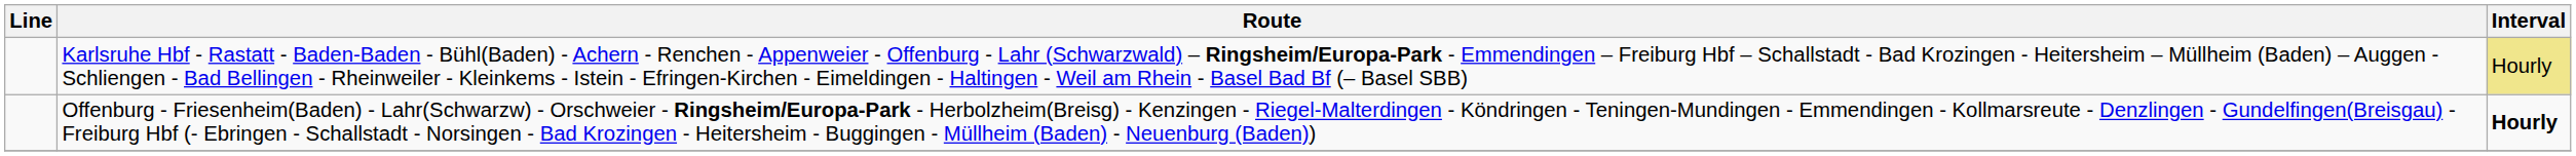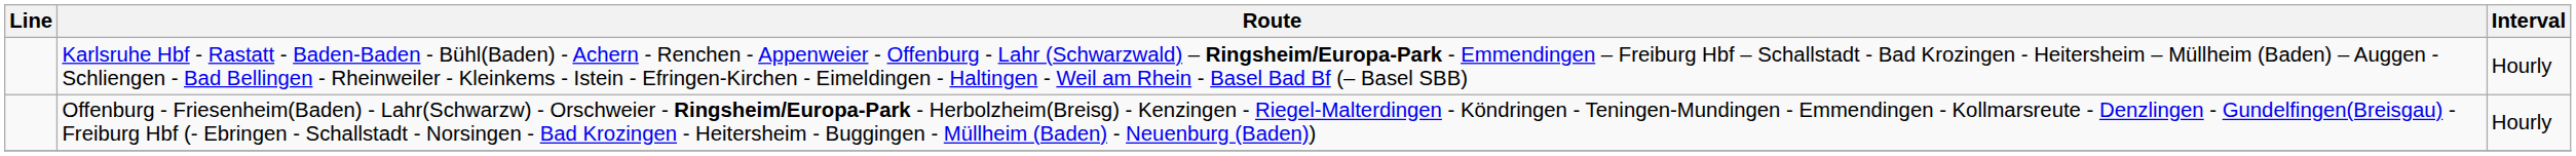row 2 | Interval: khaki background -> no background
row 3 | Interval: bold -> normal
